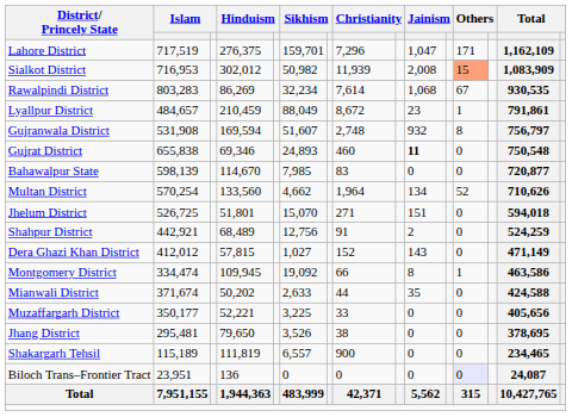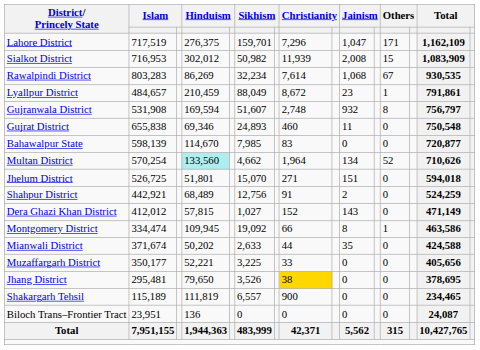Sialkot District | column 12: lightsalmon background -> no background
Gujrat District | column 10: bold -> normal
Multan District | column 4: no background -> paleturquoise background
Jhang District | column 8: no background -> gold background
Biloch Trans–Frontier Tract | column 12: lavender background -> no background
